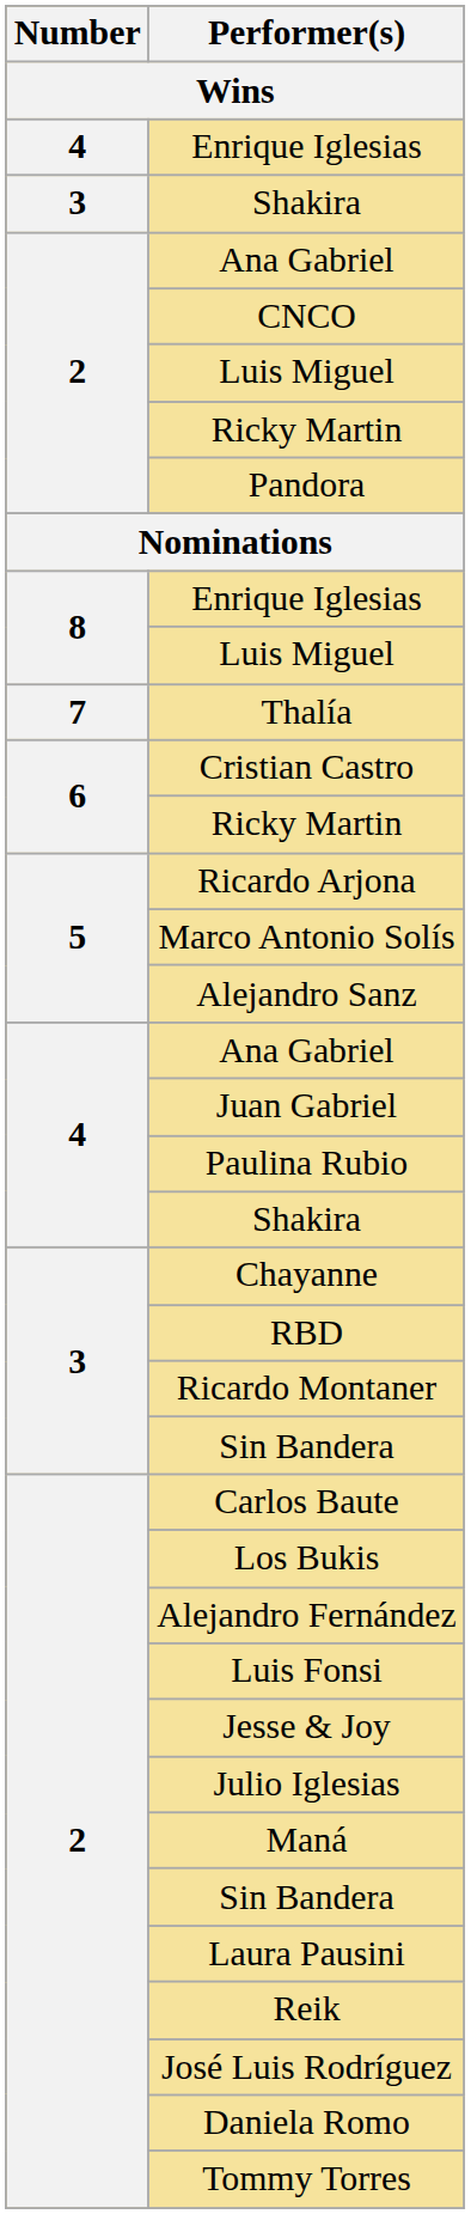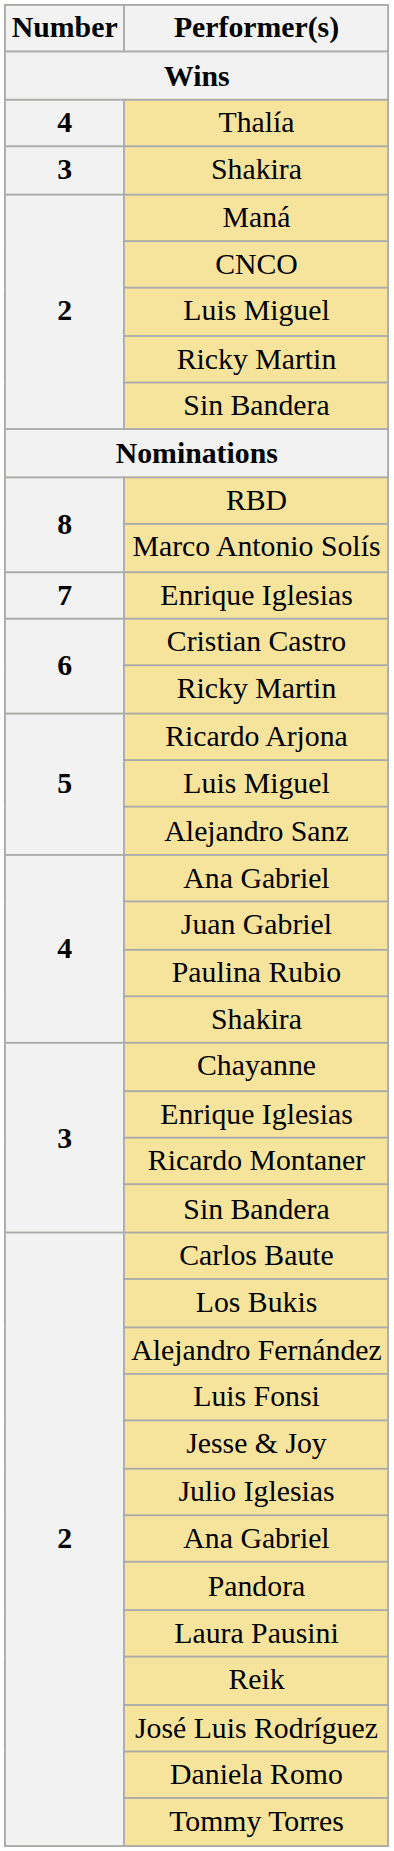row 3 | Performer(s): Enrique Iglesias -> Thalía
row 5 | Performer(s): Ana Gabriel -> Maná
row 9 | Performer(s): Pandora -> Sin Bandera
row 11 | Performer(s): Enrique Iglesias -> RBD
row 12 | Performer(s): Luis Miguel -> Marco Antonio Solís
row 13 | Performer(s): Thalía -> Enrique Iglesias
row 17 | Performer(s): Marco Antonio Solís -> Luis Miguel
row 24 | Performer(s): RBD -> Enrique Iglesias
row 33 | Performer(s): Maná -> Ana Gabriel
row 34 | Performer(s): Sin Bandera -> Pandora
